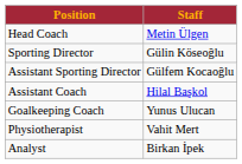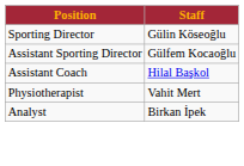- row: Head Coach | Metin Ülgen
- row: Goalkeeping Coach | Yunus Ulucan
